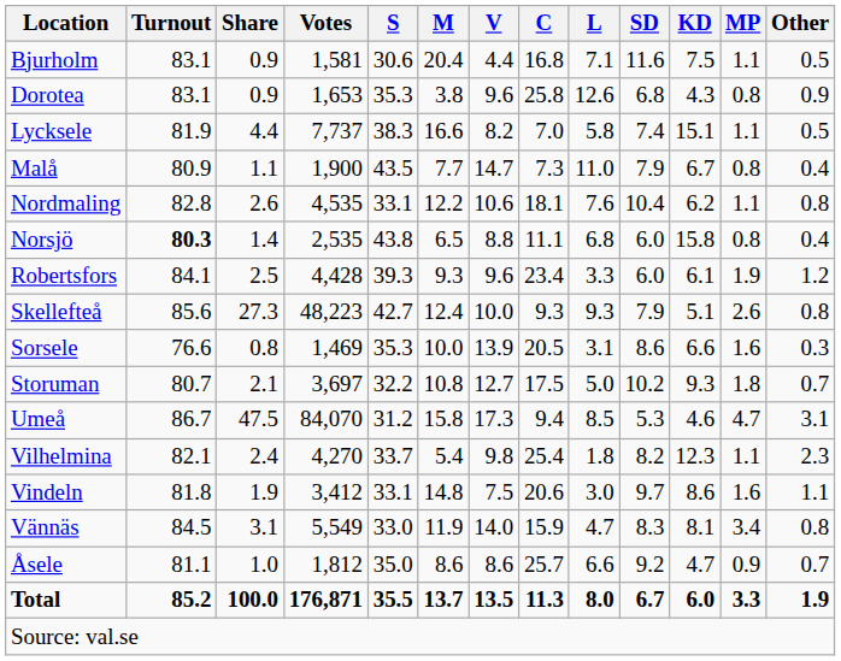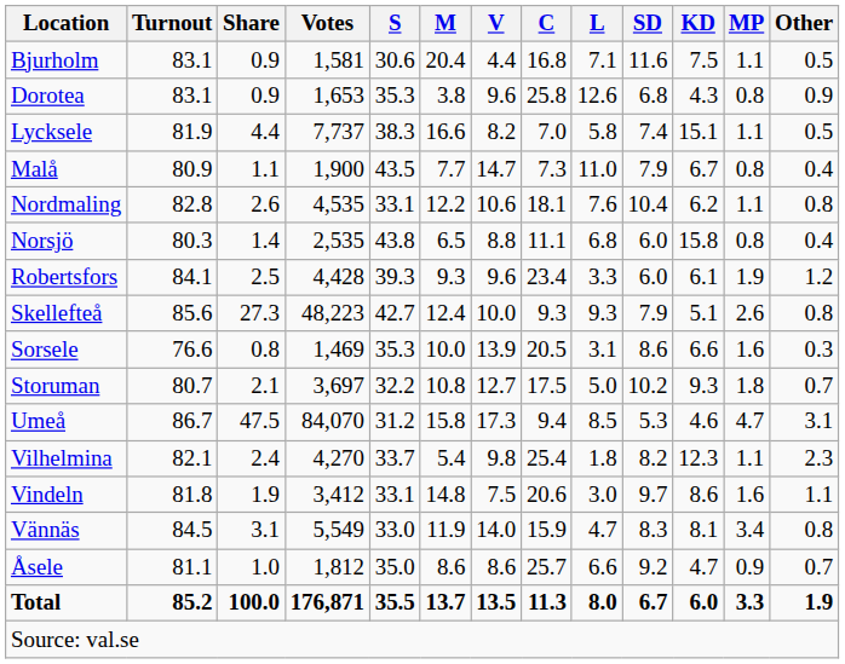Norsjö | Turnout: bold -> normal
